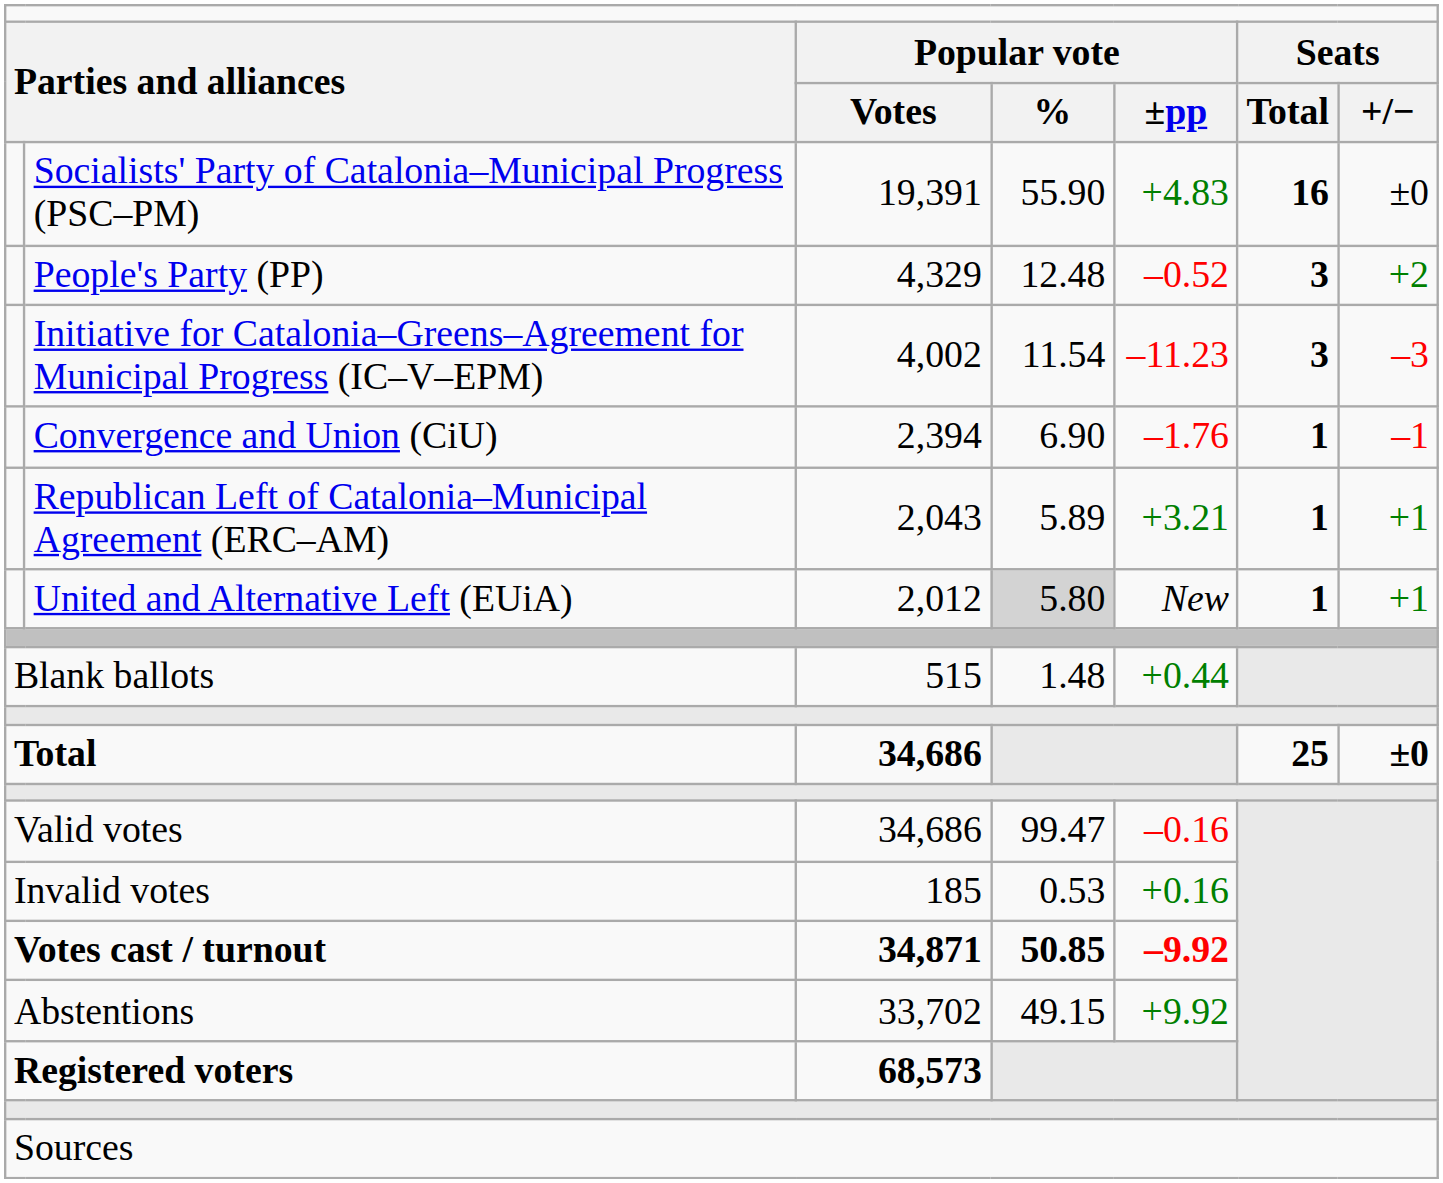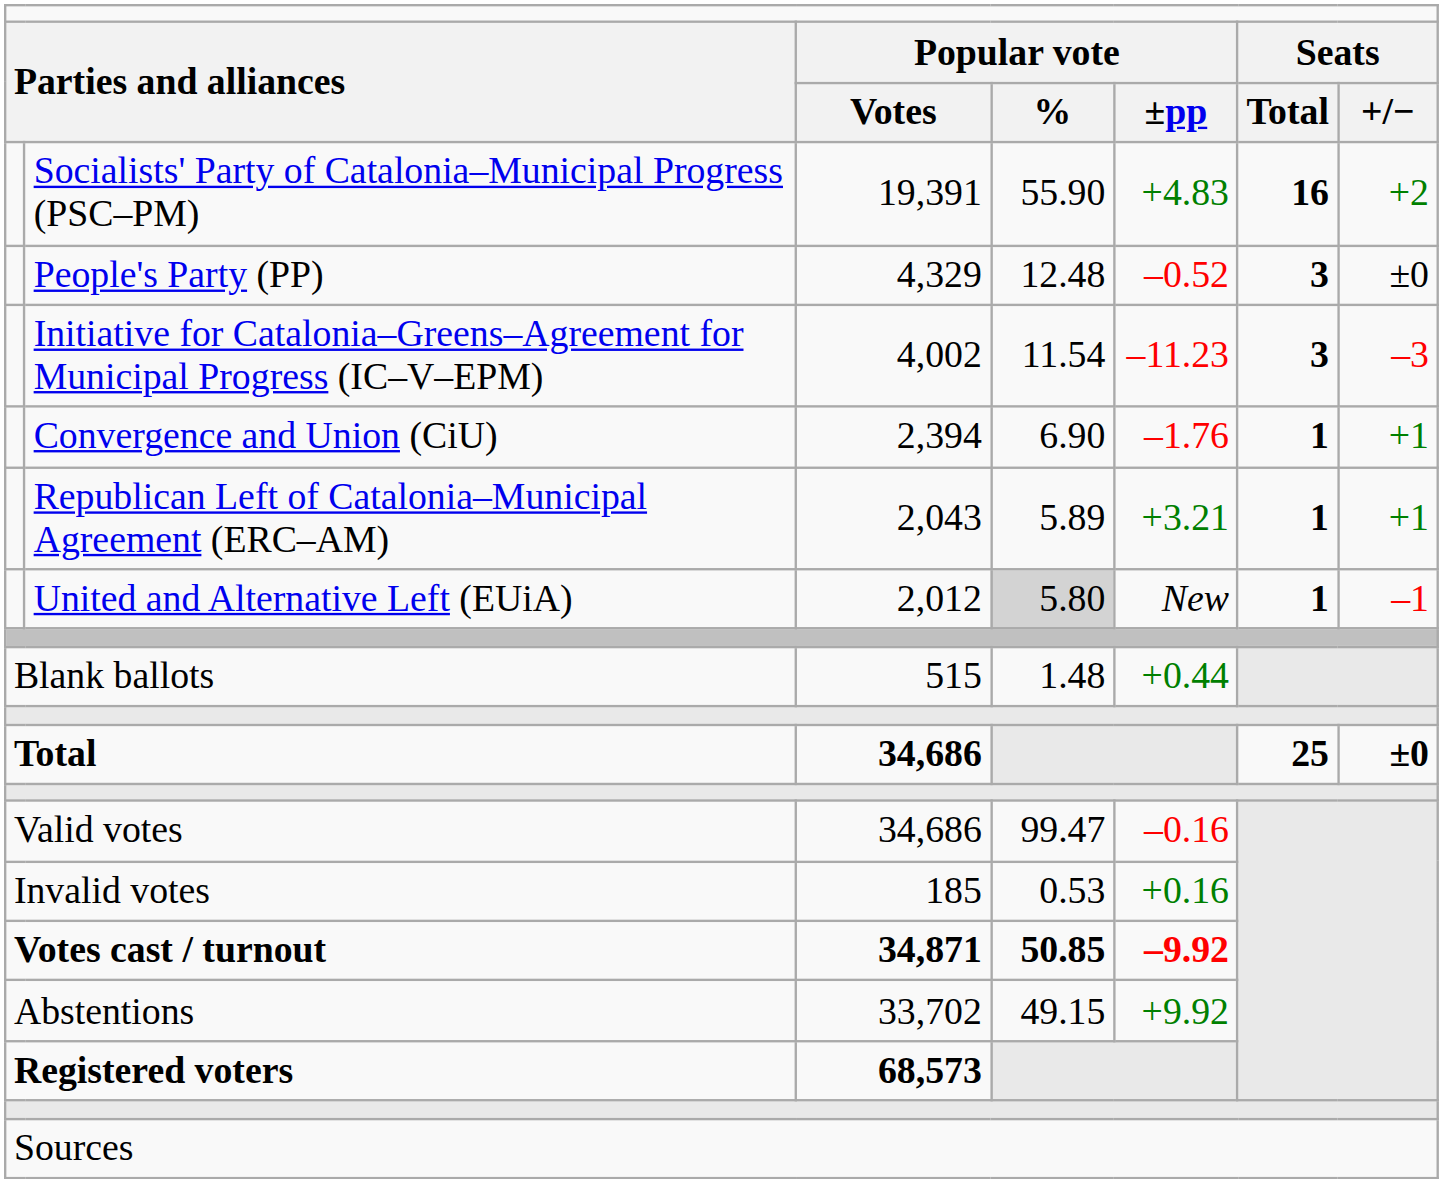Socialists' Party of Catalonia–Municipal Progress (PSC–PM) | column 7: ±0 -> +2
People's Party (PP) | column 7: +2 -> ±0
Convergence and Union (CiU) | column 7: –1 -> +1
United and Alternative Left (EUiA) | column 7: +1 -> –1
